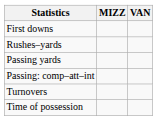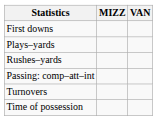+ row: Plays–yards
- row: Passing yards
